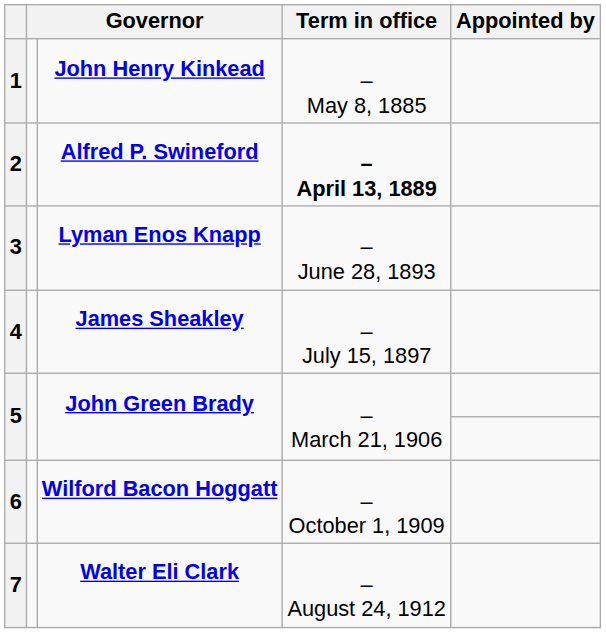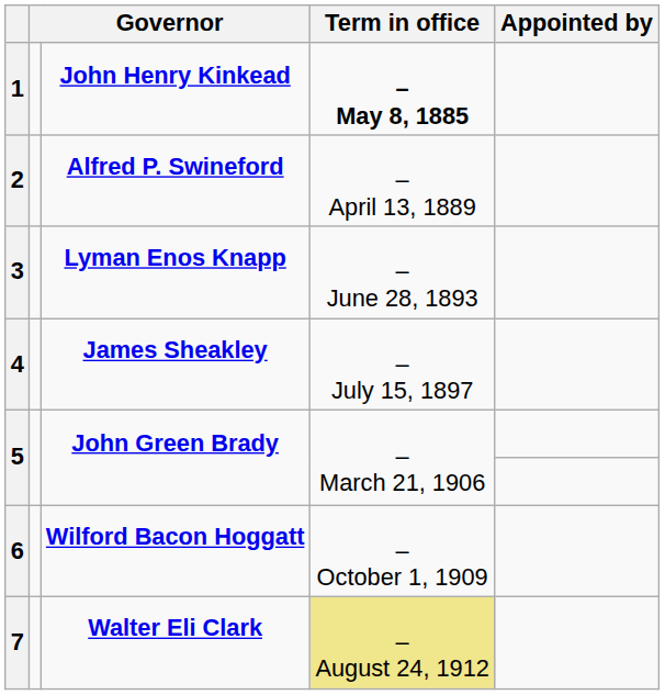1 | Term in office: normal -> bold
2 | Term in office: bold -> normal
7 | Term in office: no background -> khaki background
